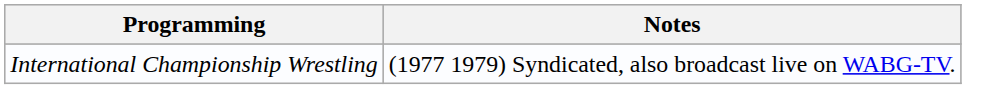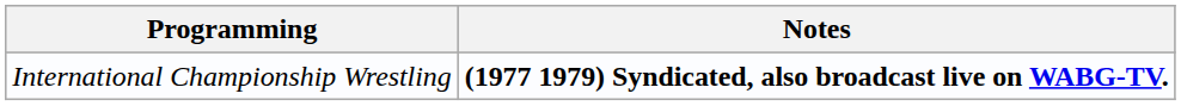International Championship Wrestling | Notes: normal -> bold
